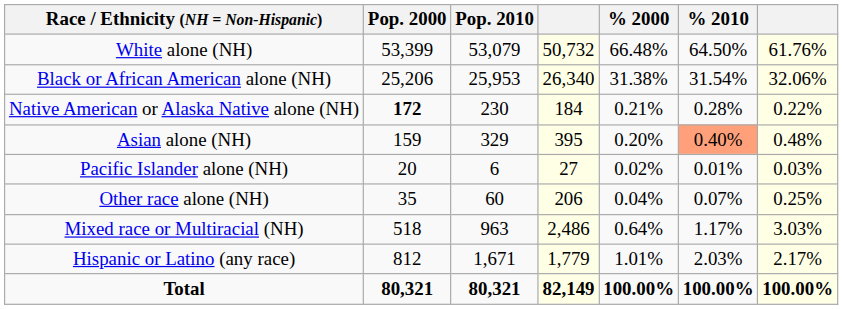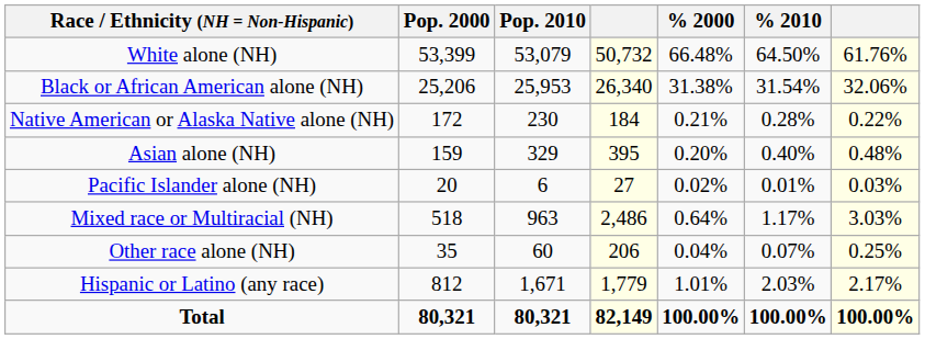Native American or Alaska Native alone (NH) | Pop. 2000: bold -> normal
Asian alone (NH) | % 2010: lightsalmon background -> no background
rows swapped: Other race alone (NH) <-> Mixed race or Multiracial (NH)
